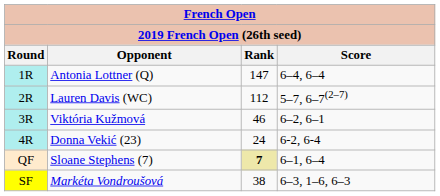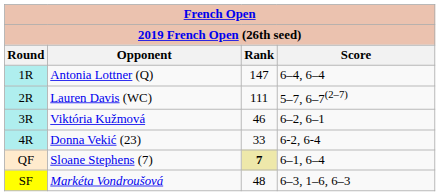Lauren Davis (WC) | Rank: 112 -> 111
Donna Vekić (23) | Rank: 24 -> 33
Markéta Vondroušová | Rank: 38 -> 48
